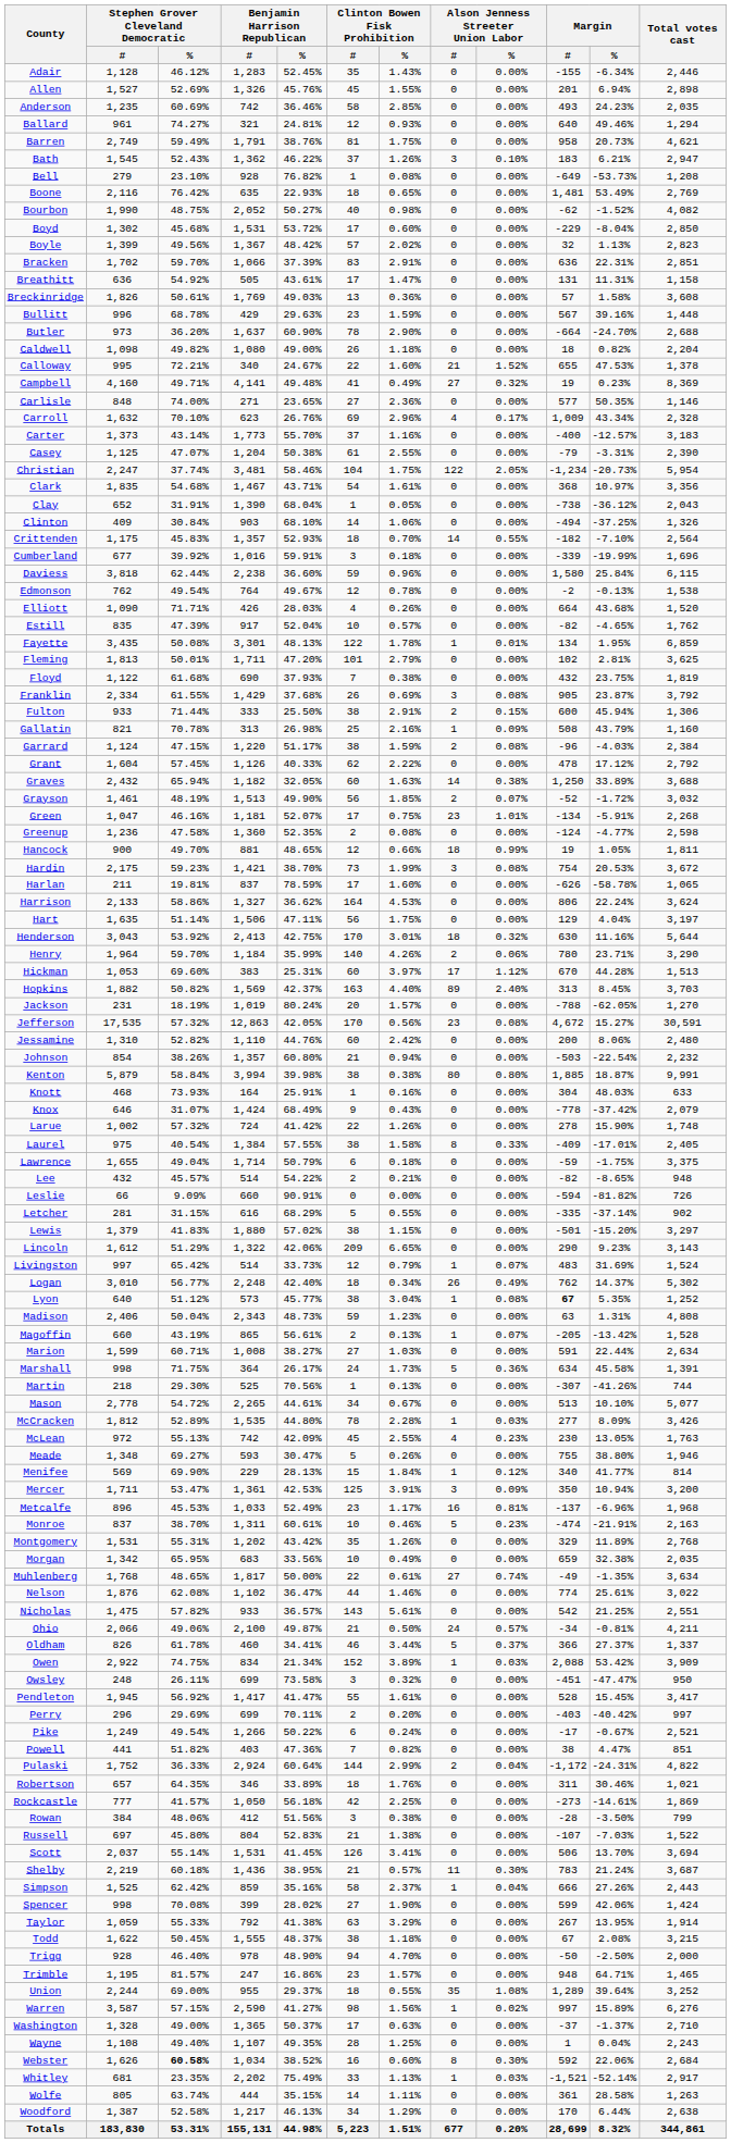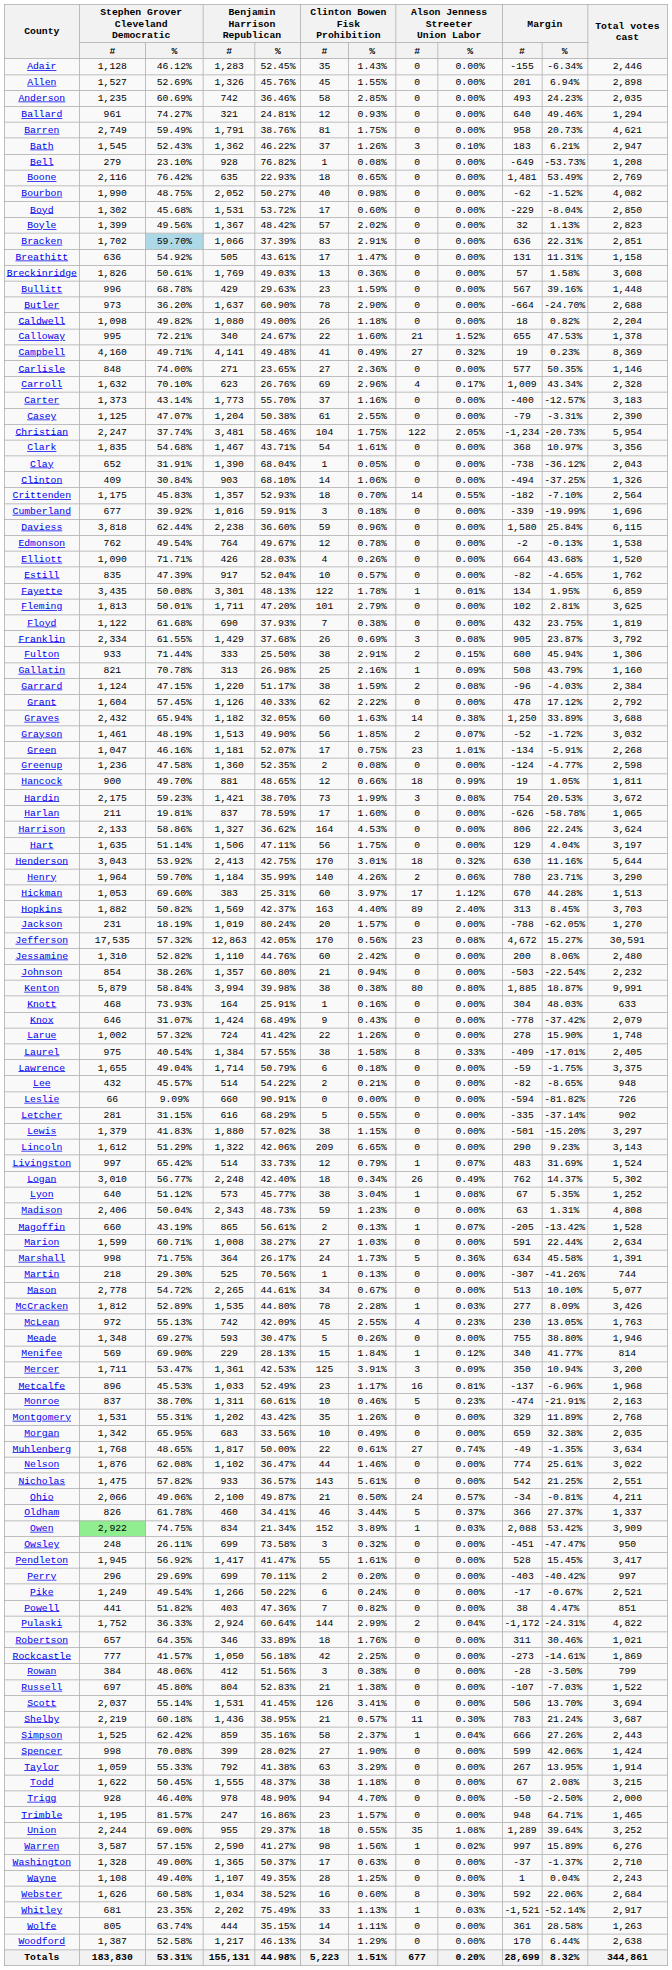Bracken | Stephen Grover Cleveland Democratic / %: no background -> lightblue background
Lyon | Margin / #: bold -> normal
Owen | Stephen Grover Cleveland Democratic / #: no background -> lightgreen background
Webster | Stephen Grover Cleveland Democratic / %: bold -> normal
